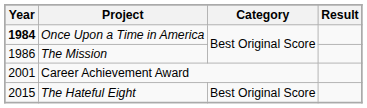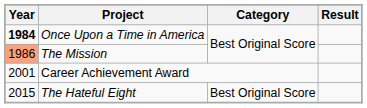The Mission | Year: no background -> lightsalmon background
